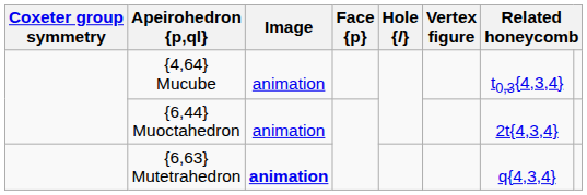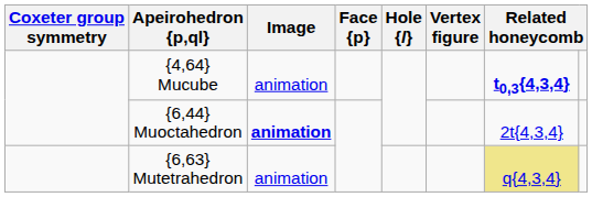{4,64} Mucube | column 7: normal -> bold
{6,44} Muoctahedron | Image: normal -> bold
{6,63} Mutetrahedron | Image: bold -> normal
{6,63} Mutetrahedron | column 7: no background -> khaki background
